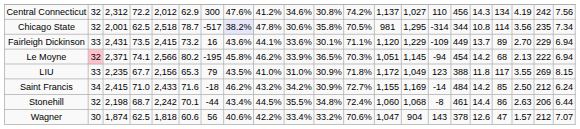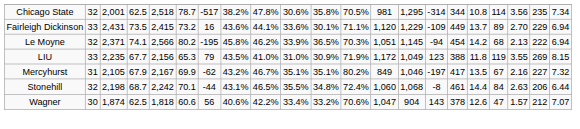- row: Central Connecticut | 32 | 2,312 | 72.2 | 2,012 | 62.9 | 300 | 47.6% | 41.2% | 34.6% | 30.8% | 74.2% | 1,137 | 1,027 | 110 | 456 | 14.3 | 134 | 4.19 | 242 | 7.56
Chicago State | column 8: lavender background -> no background
Le Moyne | column 2: pink background -> no background
LIU | column 12: 71.8% -> 71.9%
LIU | column 18: 117 -> 119
+ row: Mercyhurst | 31 | 2,105 | 67.9 | 2,167 | 69.9 | -62 | 43.2% | 46.7% | 35.1% | 35.1% | 80.2% | 849 | 1,046 | -197 | 417 | 13.5 | 67 | 2.16 | 227 | 7.32
- row: Saint Francis | 34 | 2,415 | 71.0 | 2,433 | 71.6 | -18 | 46.2% | 43.2% | 34.2% | 30.9% | 72.7% | 1,155 | 1,169 | -14 | 484 | 14.2 | 85 | 2.50 | 212 | 6.24
Stonehill | column 8: 43.4% -> 43.1%
Stonehill | column 9: 44.5% -> 46.5%
Stonehill | column 18: 86 -> 84
